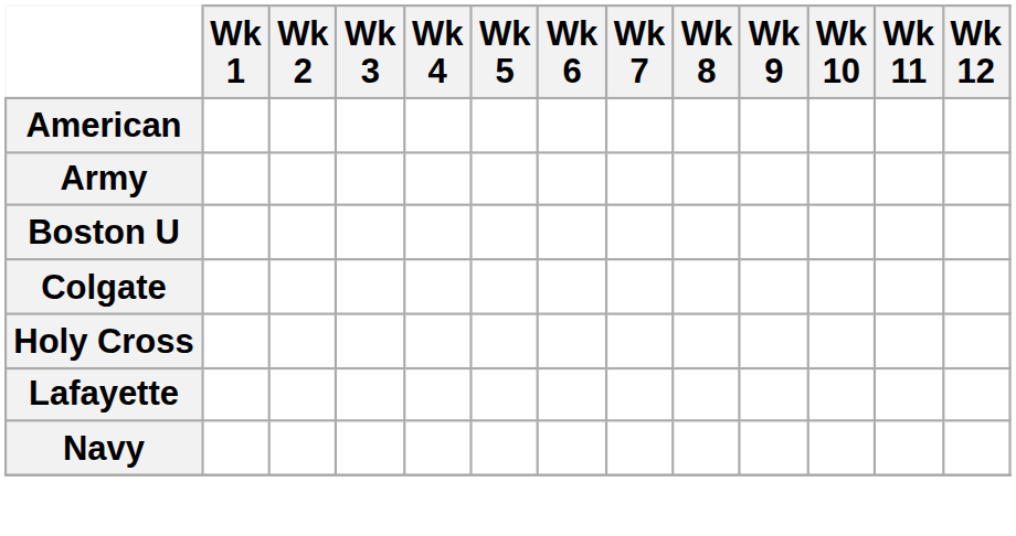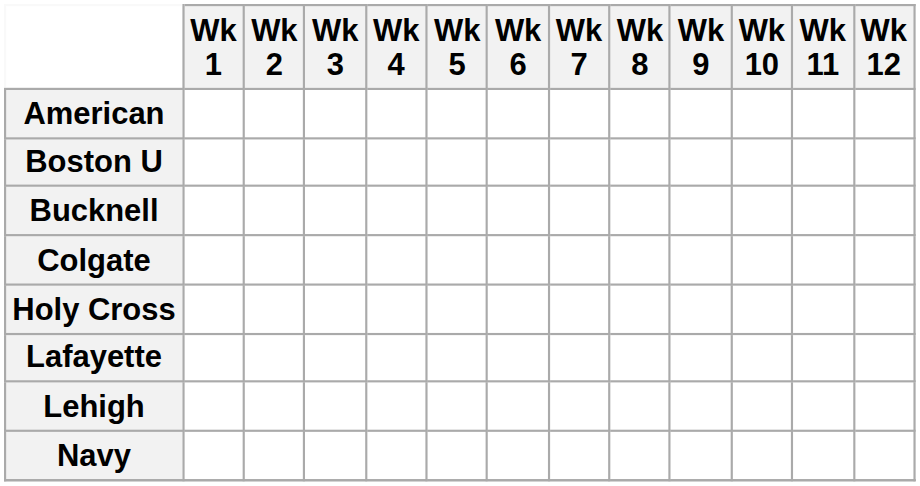- row: Army
+ row: Bucknell
+ row: Lehigh
